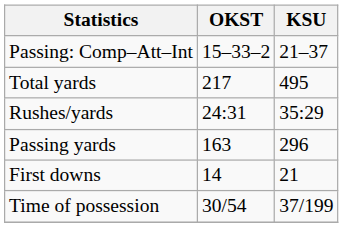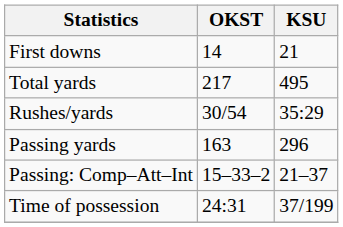rows swapped: First downs <-> Passing: Comp–Att–Int
Rushes/yards | OKST: 24:31 -> 30/54
Time of possession | OKST: 30/54 -> 24:31
